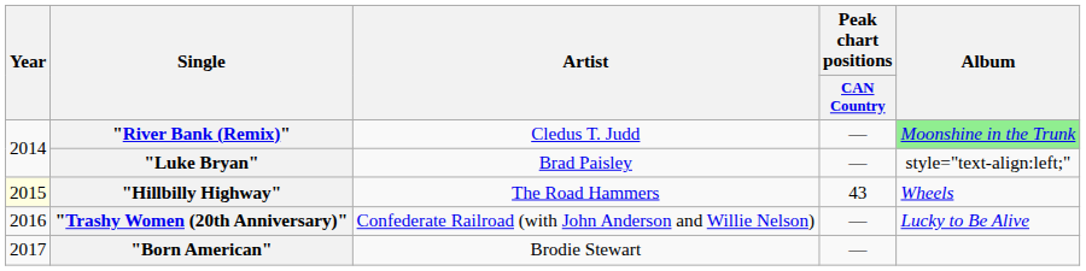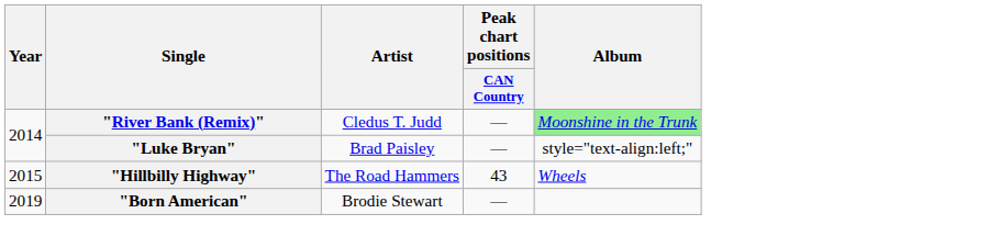"Hillbilly Highway" | Year: lightyellow background -> no background
- row: 2016 | "Trashy Women (20th Anniversary)" | Confederate Railroad (with John Anderson and Willie Nelson) | — | Lucky to Be Alive
"Born American" | Year: 2017 -> 2019
